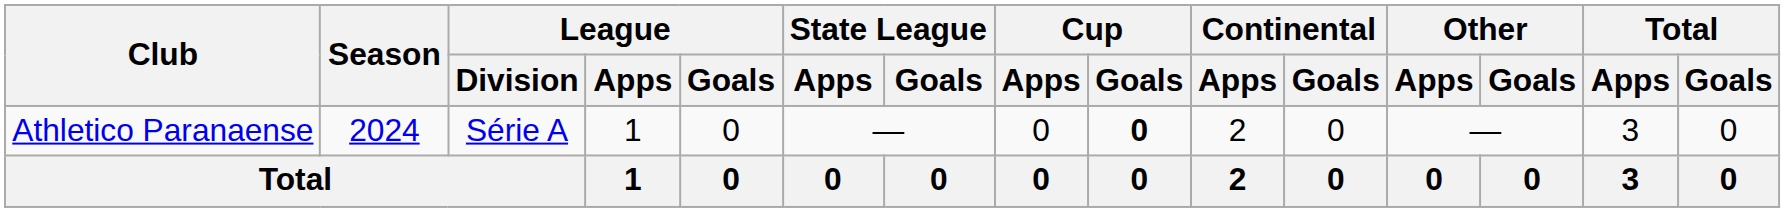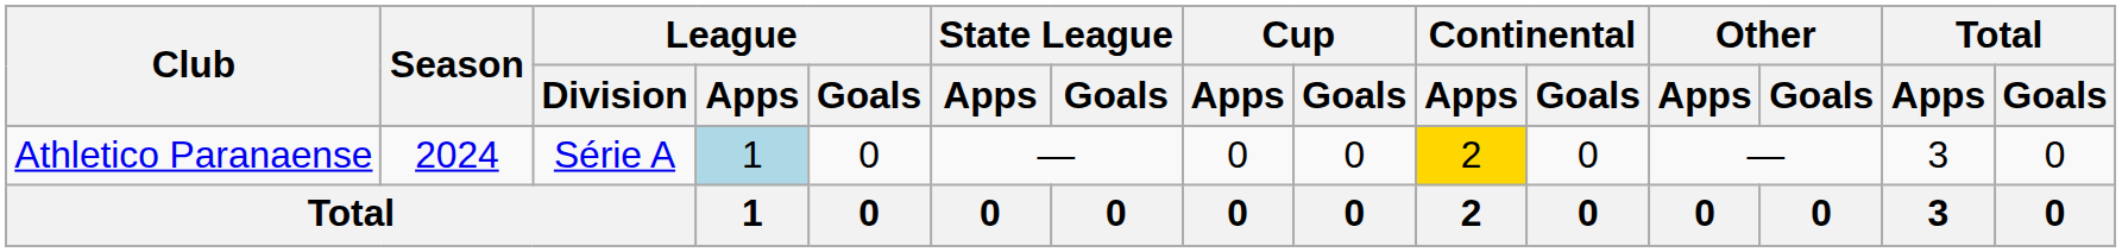Athletico Paranaense | League / Apps: no background -> lightblue background
Athletico Paranaense | Cup / Goals: bold -> normal
Athletico Paranaense | Continental / Apps: no background -> gold background
